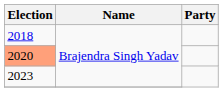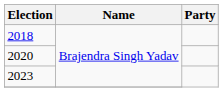2020 | Election: lightsalmon background -> no background
